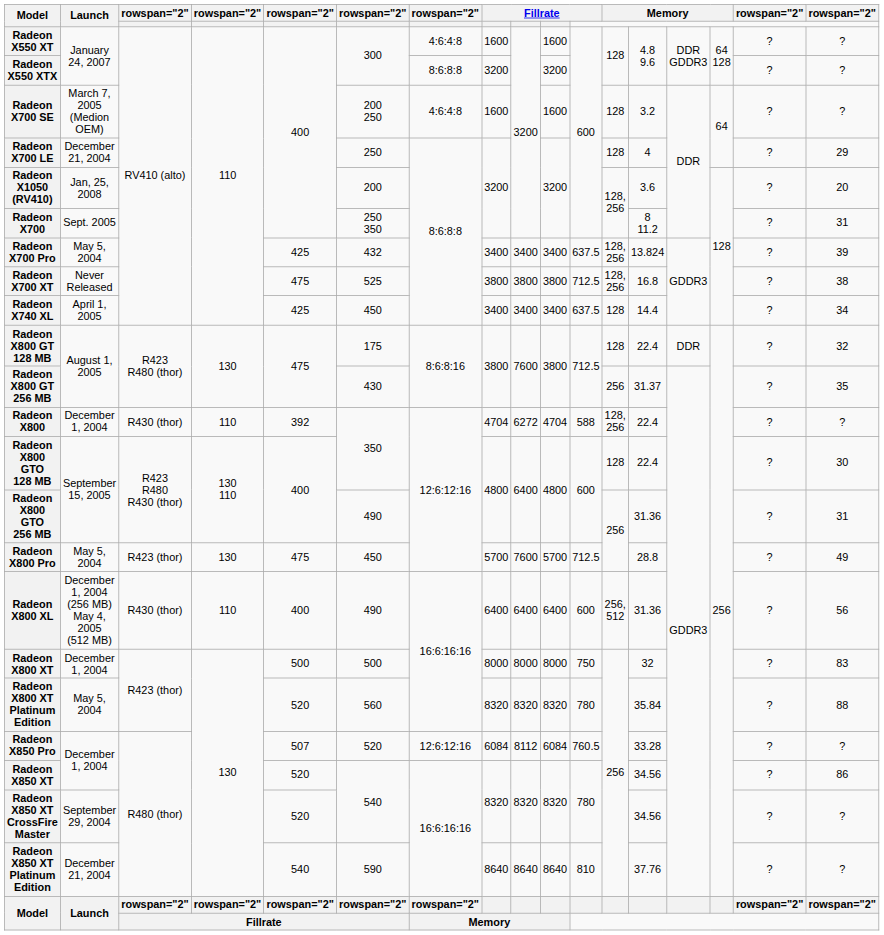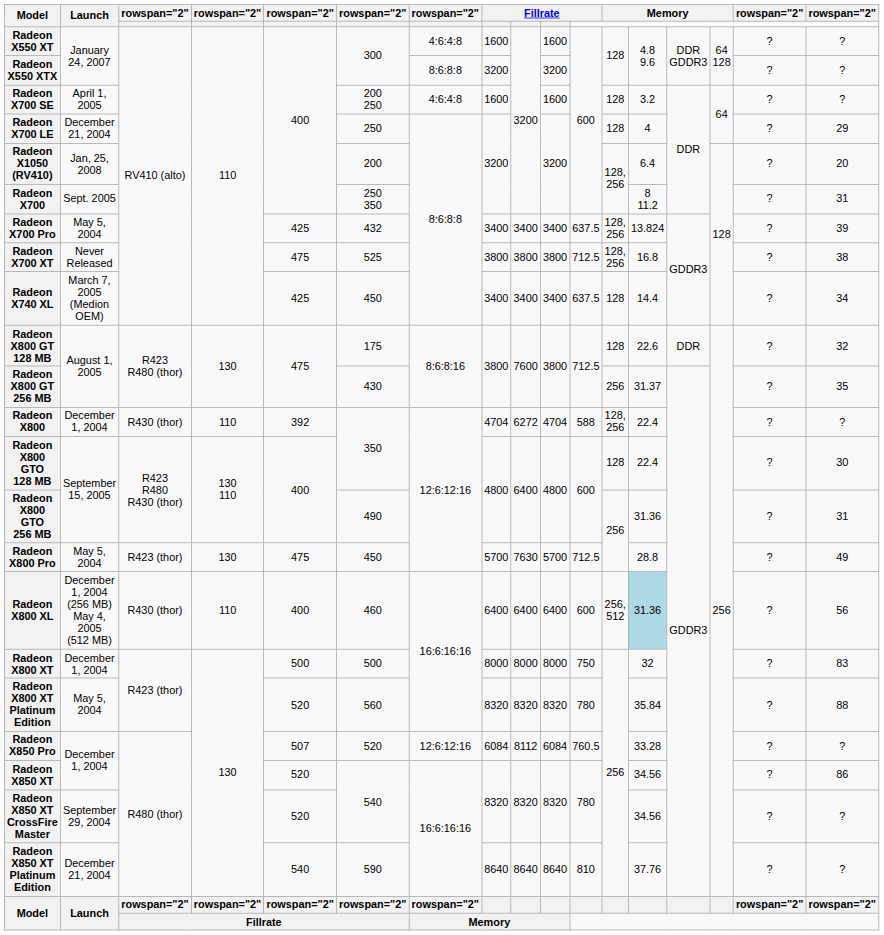Radeon X700 SE | Launch: March 7, 2005 (Medion OEM) -> April 1, 2005
Radeon X1050 (RV410) | column 13: 3.6 -> 6.4
Radeon X740 XL | Launch: April 1, 2005 -> March 7, 2005 (Medion OEM)
Radeon X800 GT 128 MB | column 13: 22.4 -> 22.6
Radeon X800 Pro | column 9: 7600 -> 7630
Radeon X800 XL | column 6: 490 -> 460
Radeon X800 XL | column 13: no background -> lightblue background
